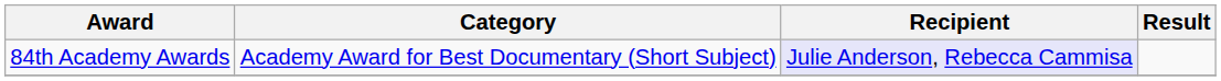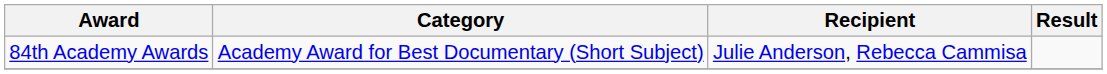84th Academy Awards | Recipient: lavender background -> no background
